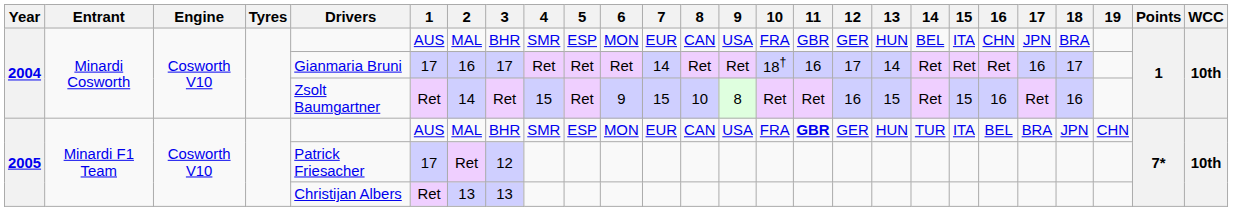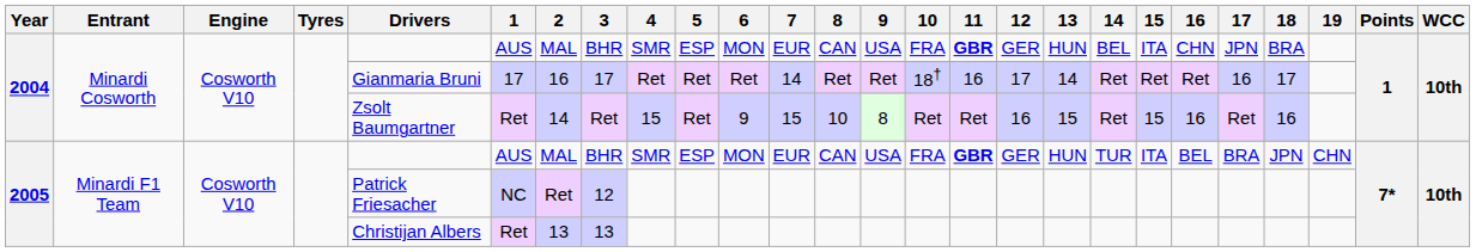row 2 | 11: normal -> bold
row 6 | 1: 17 -> NC
